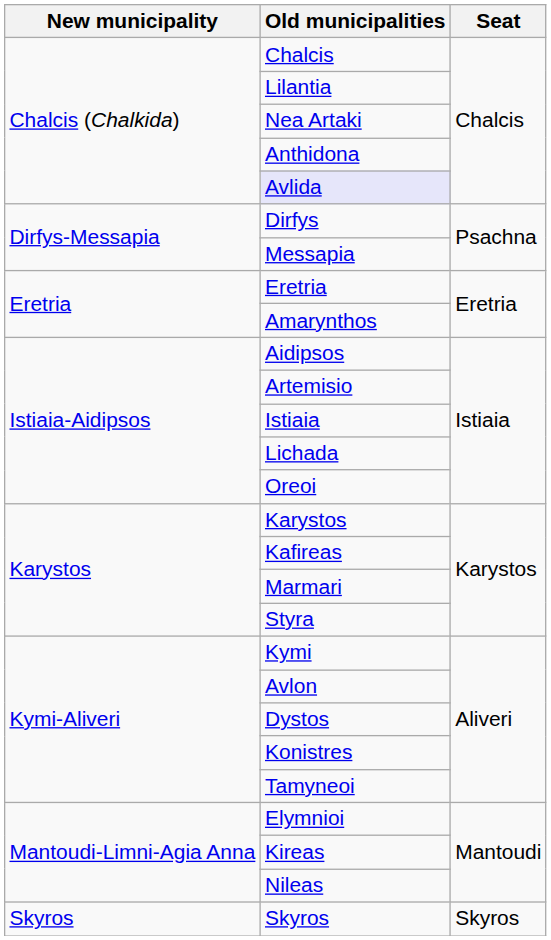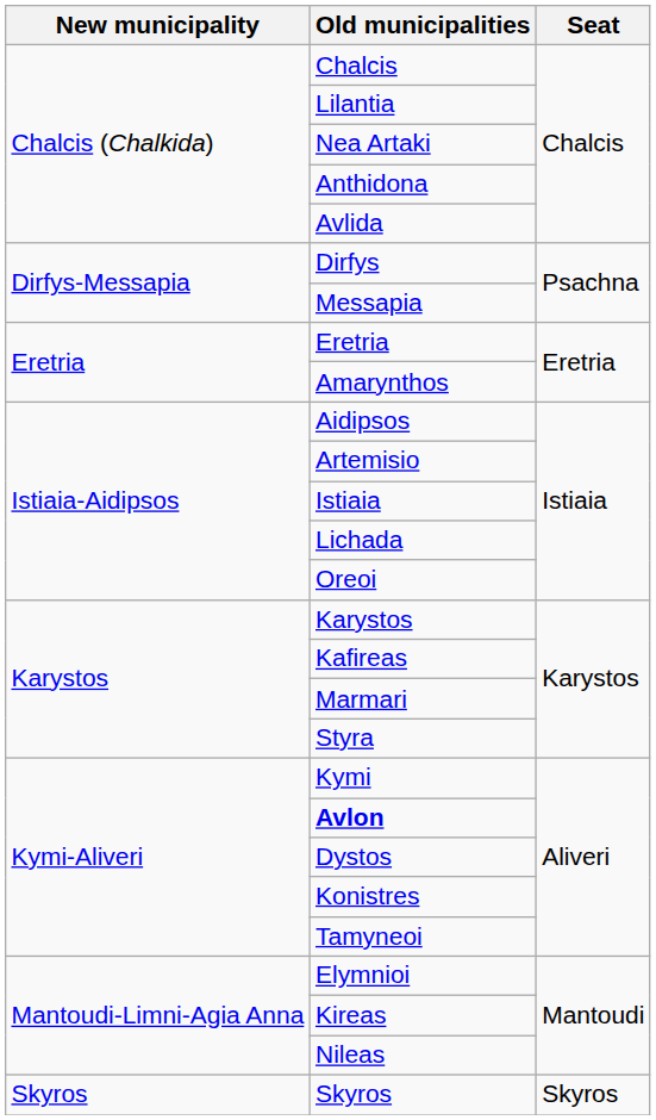Avlida | Old municipalities: lavender background -> no background
Avlon | Old municipalities: normal -> bold
